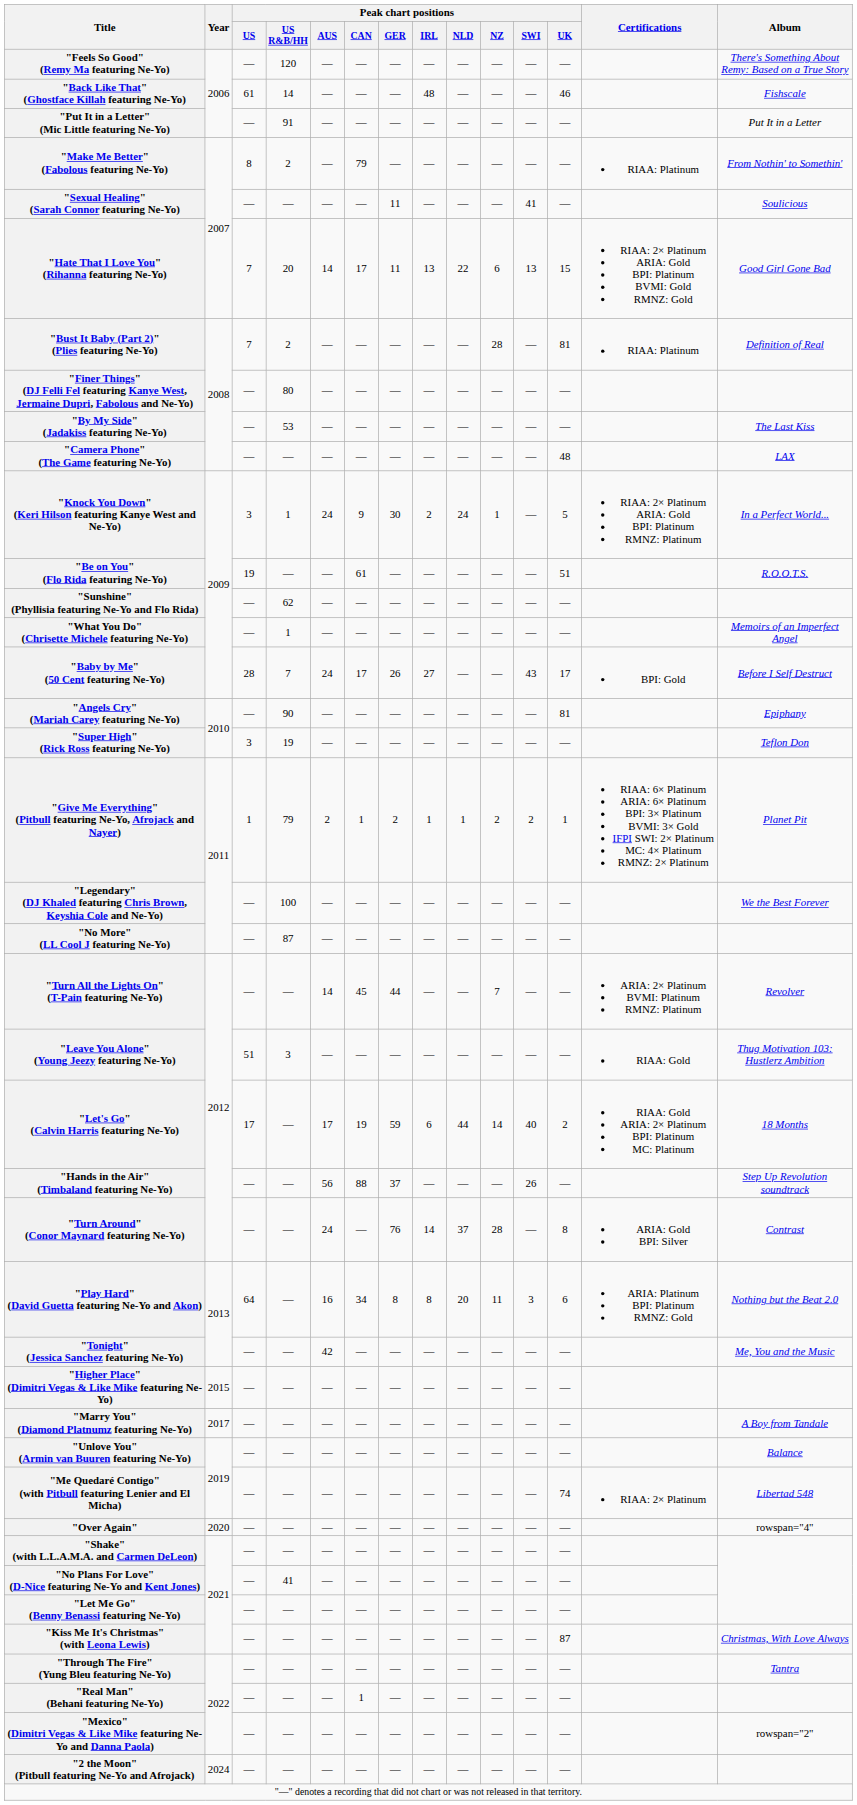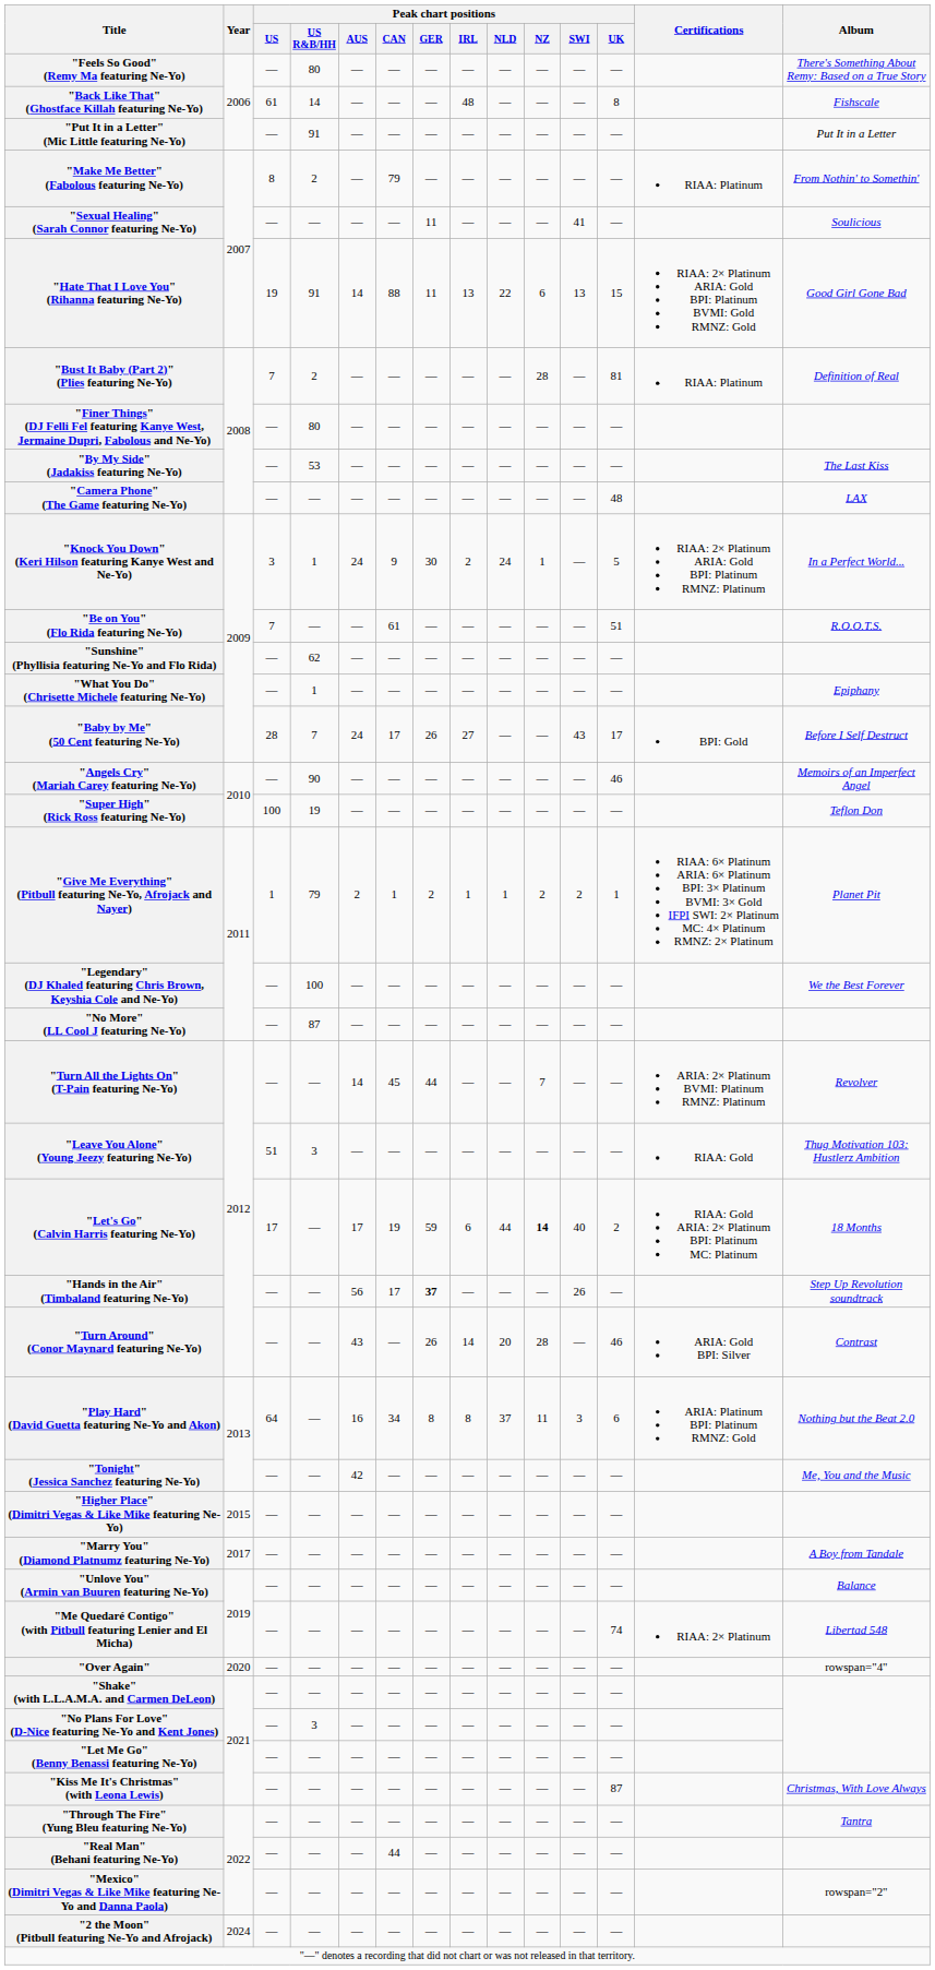"Feels So Good" (Remy Ma featuring Ne-Yo) | Peak chart positions / US R&B/HH: 120 -> 80
"Back Like That" (Ghostface Killah featuring Ne-Yo) | Peak chart positions / UK: 46 -> 8
"Hate That I Love You" (Rihanna featuring Ne-Yo) | Peak chart positions / US: 7 -> 19
"Hate That I Love You" (Rihanna featuring Ne-Yo) | Peak chart positions / US R&B/HH: 20 -> 91
"Hate That I Love You" (Rihanna featuring Ne-Yo) | Peak chart positions / CAN: 17 -> 88
"Be on You" (Flo Rida featuring Ne-Yo) | Peak chart positions / US: 19 -> 7
"What You Do" (Chrisette Michele featuring Ne-Yo) | Album: Memoirs of an Imperfect Angel -> Epiphany
"Angels Cry" (Mariah Carey featuring Ne-Yo) | Peak chart positions / UK: 81 -> 46
"Angels Cry" (Mariah Carey featuring Ne-Yo) | Album: Epiphany -> Memoirs of an Imperfect Angel
"Super High" (Rick Ross featuring Ne-Yo) | Peak chart positions / US: 3 -> 100
"Let's Go" (Calvin Harris featuring Ne-Yo) | Peak chart positions / NZ: normal -> bold
"Hands in the Air" (Timbaland featuring Ne-Yo) | Peak chart positions / CAN: 88 -> 17
"Hands in the Air" (Timbaland featuring Ne-Yo) | Peak chart positions / GER: normal -> bold
"Turn Around" (Conor Maynard featuring Ne-Yo) | Peak chart positions / AUS: 24 -> 43
"Turn Around" (Conor Maynard featuring Ne-Yo) | Peak chart positions / GER: 76 -> 26
"Turn Around" (Conor Maynard featuring Ne-Yo) | Peak chart positions / NLD: 37 -> 20
"Turn Around" (Conor Maynard featuring Ne-Yo) | Peak chart positions / UK: 8 -> 46
"Play Hard" (David Guetta featuring Ne-Yo and Akon) | Peak chart positions / NLD: 20 -> 37
"No Plans For Love" (D-Nice featuring Ne-Yo and Kent Jones) | Peak chart positions / US R&B/HH: 41 -> 3
"Real Man" (Behani featuring Ne-Yo) | Peak chart positions / CAN: 1 -> 44
